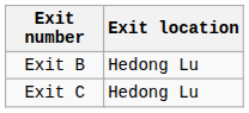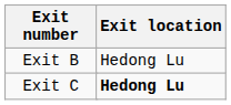Exit C | Exit location: normal -> bold
